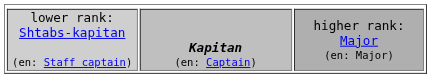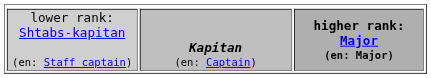lower rank: Shtabs-kapitan (en: Staff captain) | column 3: normal -> bold
